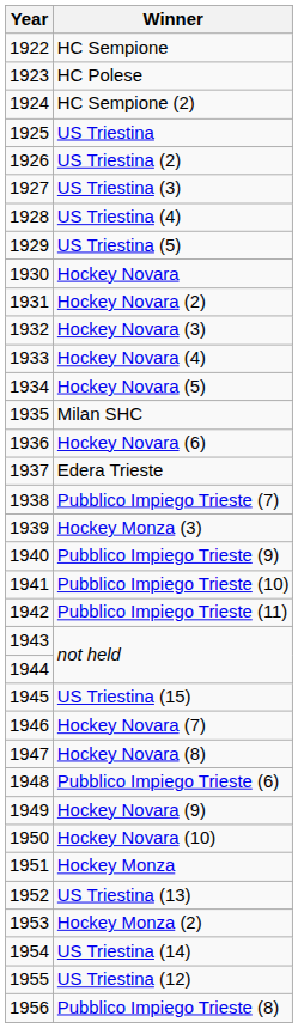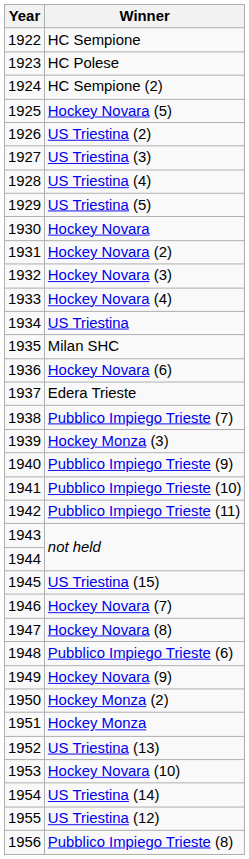row 5 | Winner: US Triestina -> Hockey Novara (5)
row 14 | Winner: Hockey Novara (5) -> US Triestina
row 30 | Winner: Hockey Novara (10) -> Hockey Monza (2)
row 33 | Winner: Hockey Monza (2) -> Hockey Novara (10)
